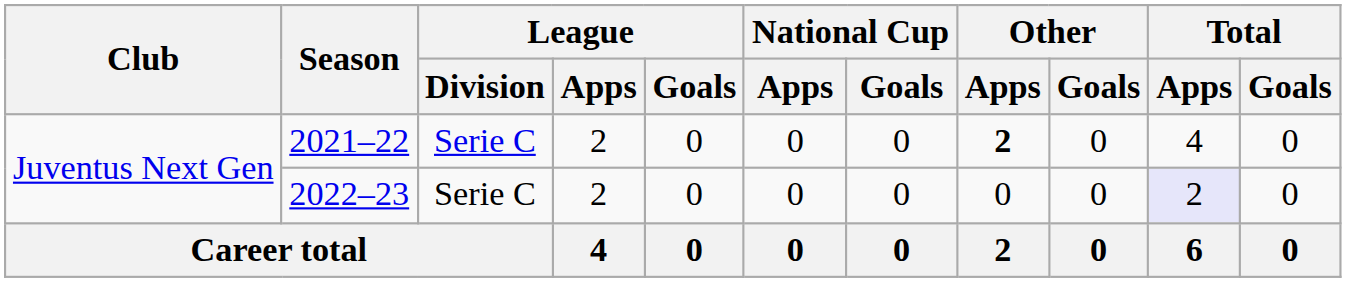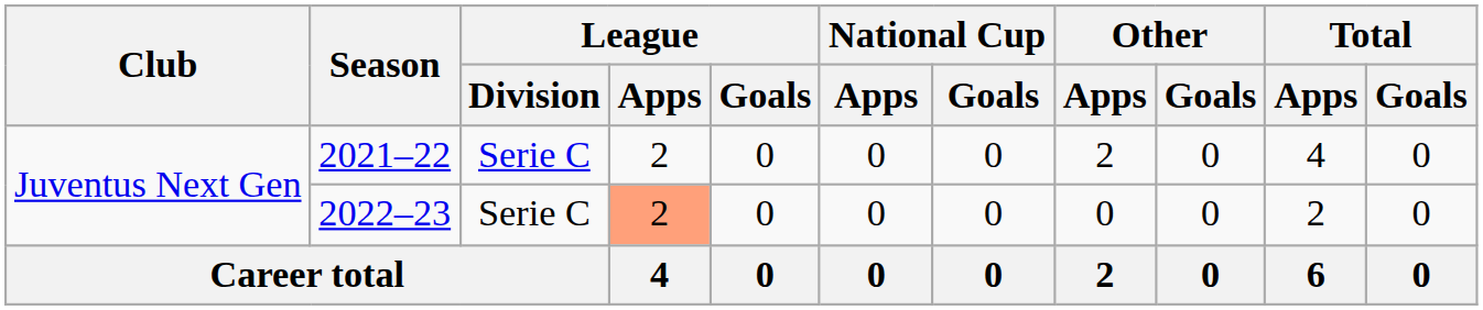2021–22 | Other / Apps: bold -> normal
2022–23 | League / Apps: no background -> lightsalmon background
2022–23 | Total / Apps: lavender background -> no background
